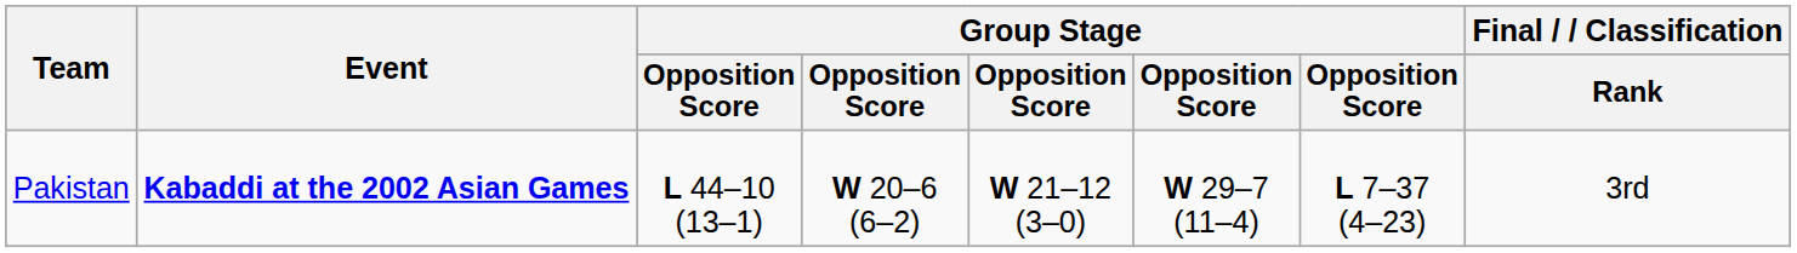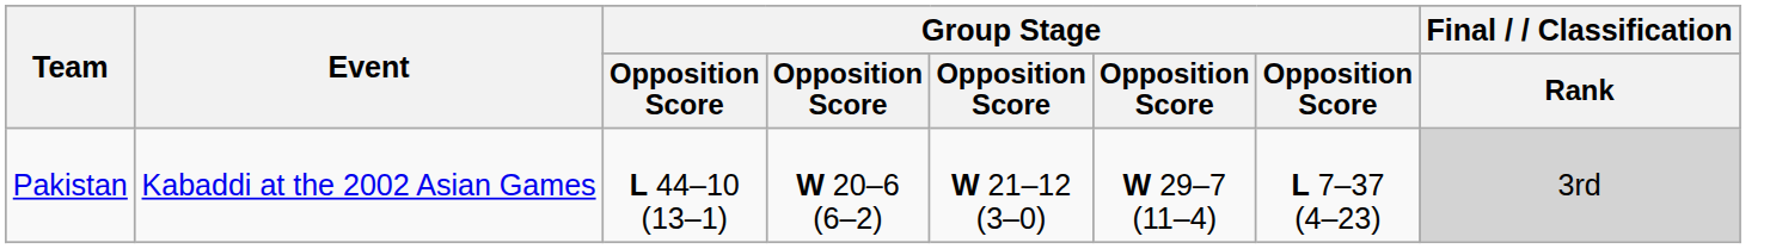Pakistan | Event: bold -> normal
Pakistan | Final / / Classification / Rank: no background -> lightgrey background
